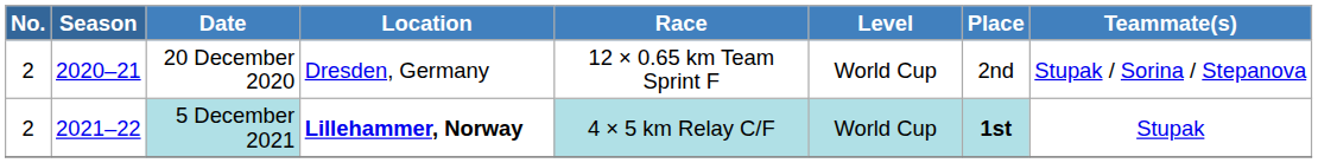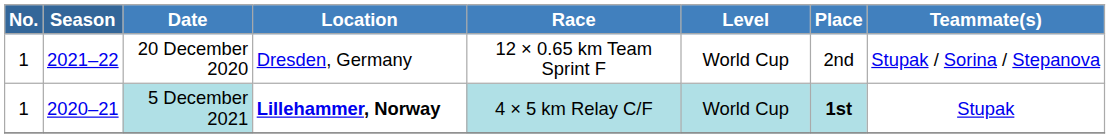20 December 2020 | No.: 2 -> 1
20 December 2020 | Season: 2020–21 -> 2021–22
5 December 2021 | No.: 2 -> 1
5 December 2021 | Season: 2021–22 -> 2020–21
